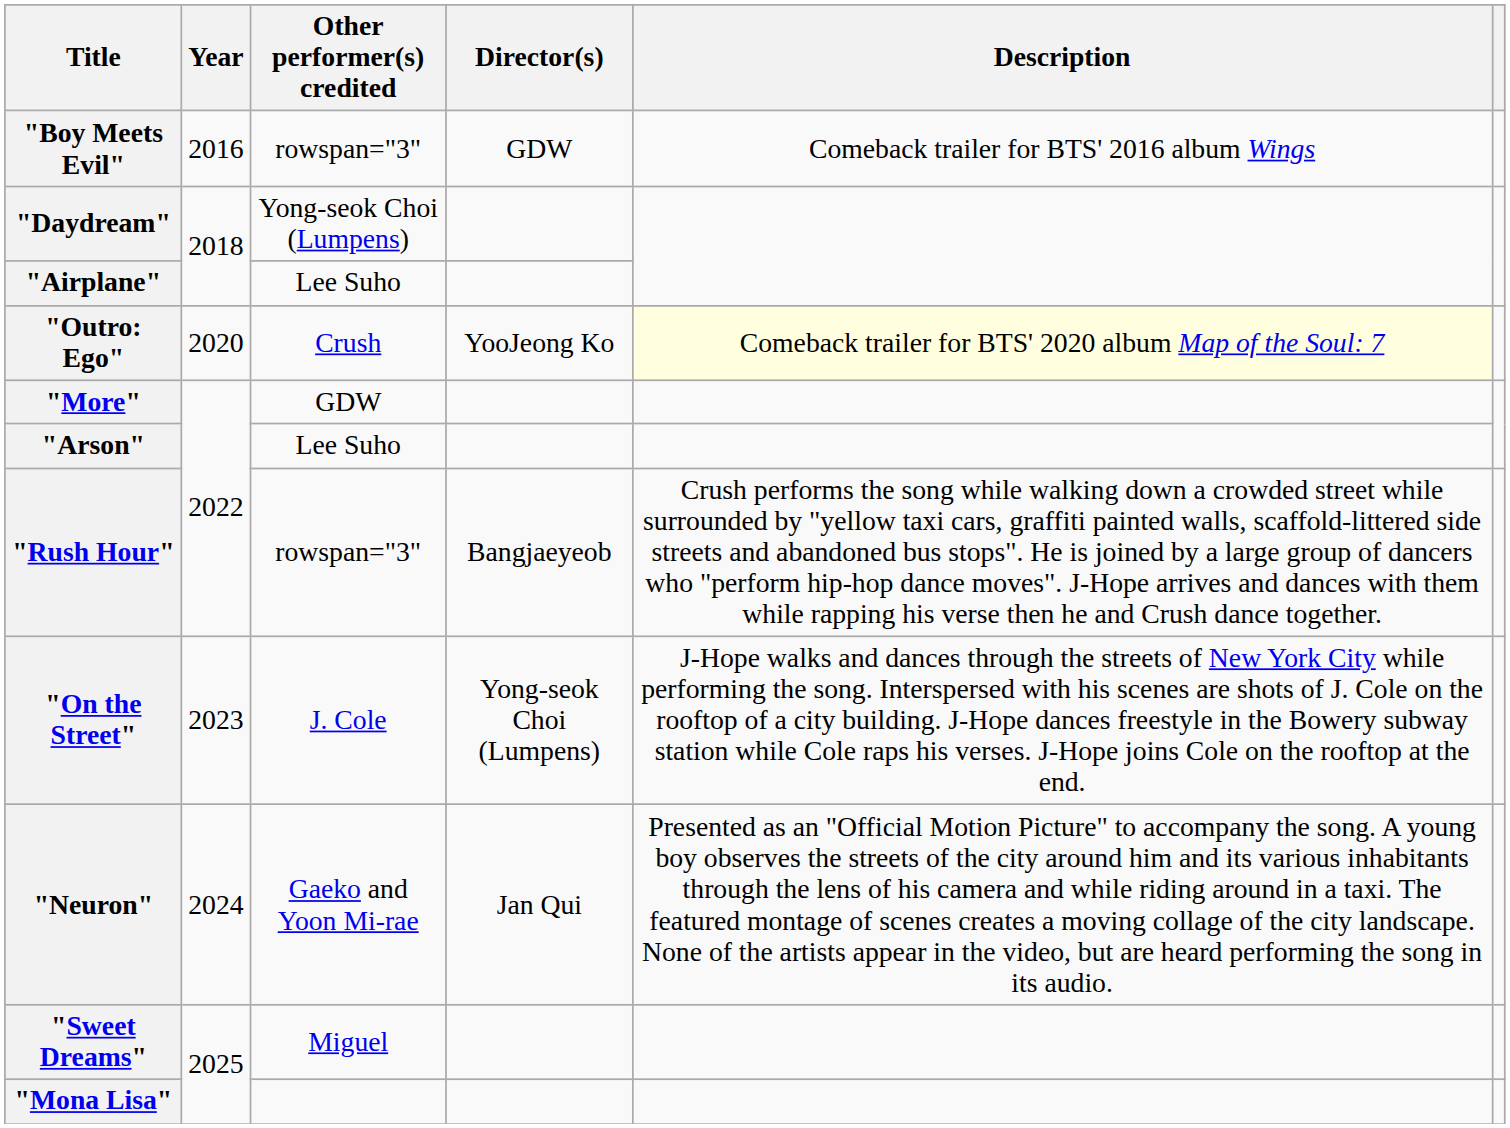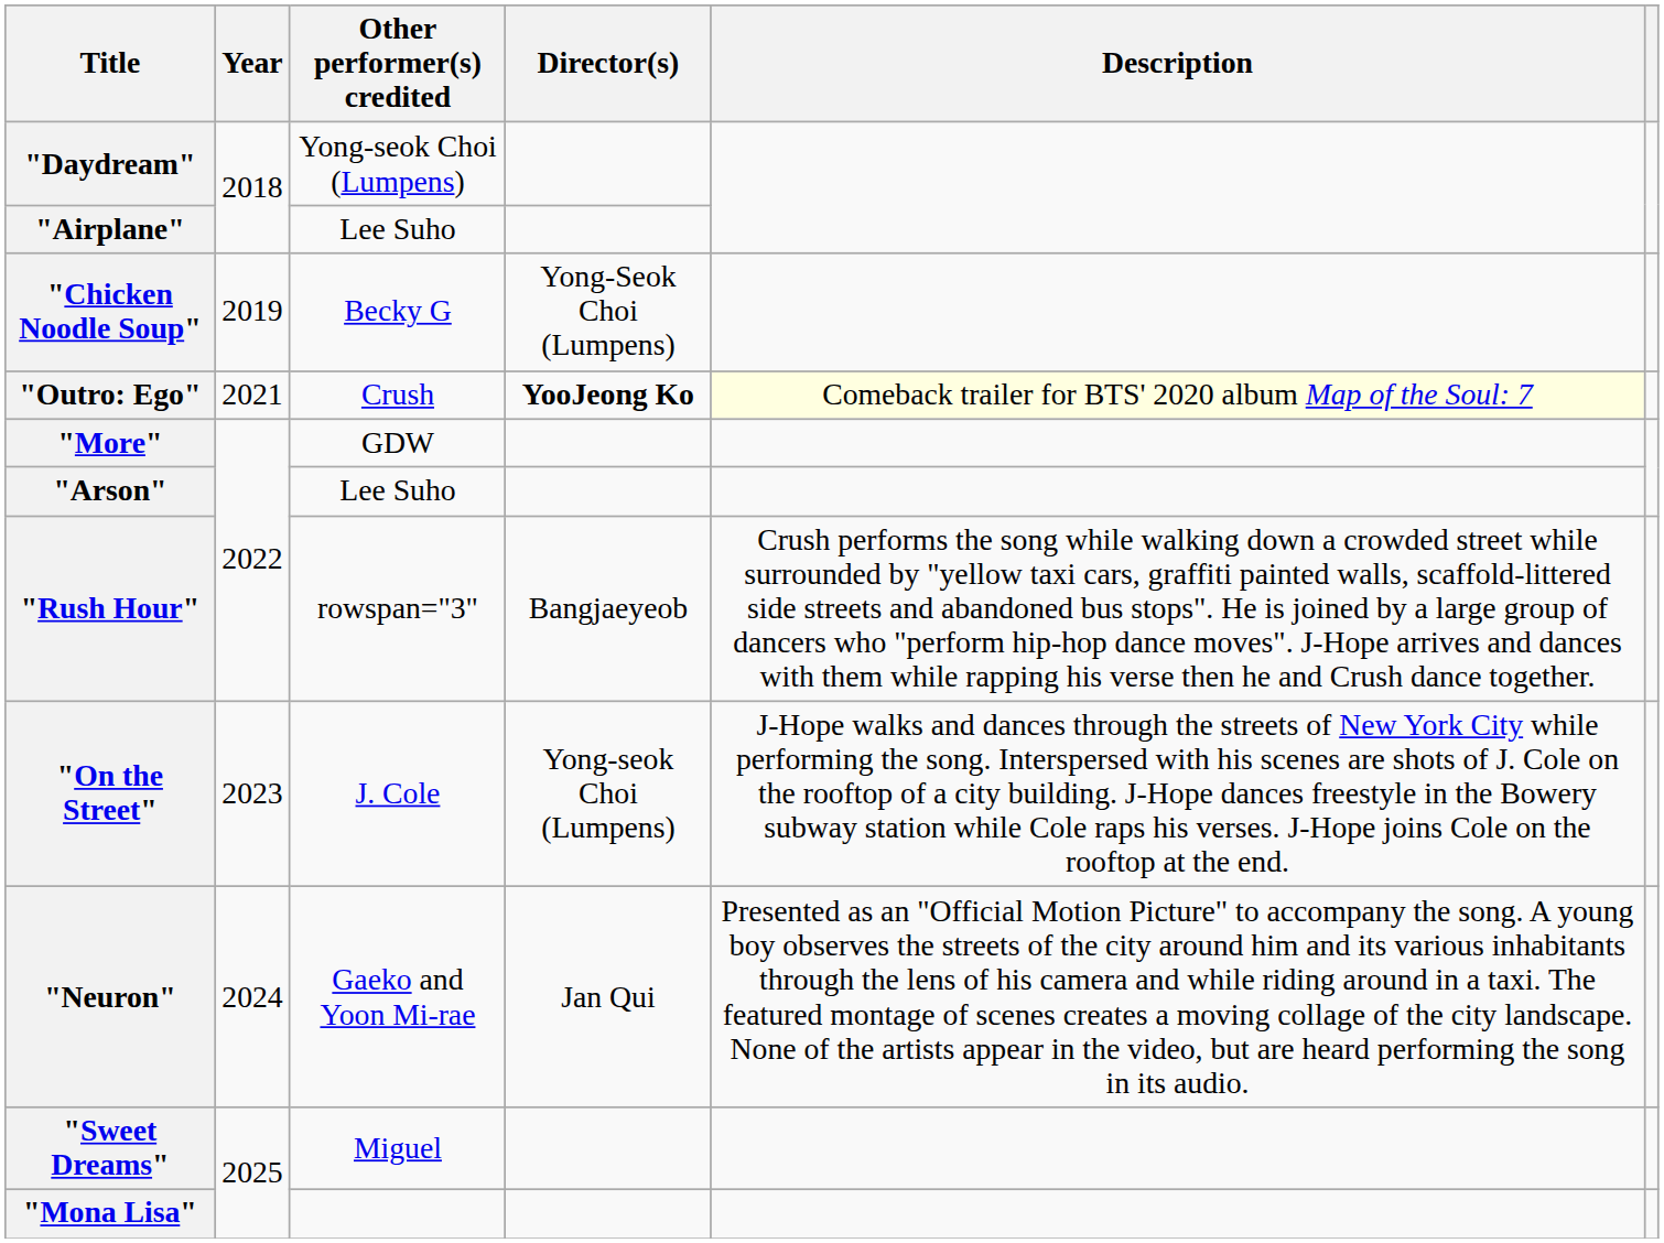- row: "Boy Meets Evil" | 2016 | rowspan="3" | GDW | Comeback trailer for BTS' 2016 album Wings
+ row: "Chicken Noodle Soup" | 2019 | Becky G | Yong-Seok Choi (Lumpens)
"Outro: Ego" | Year: 2020 -> 2021
"Outro: Ego" | Director(s): normal -> bold
